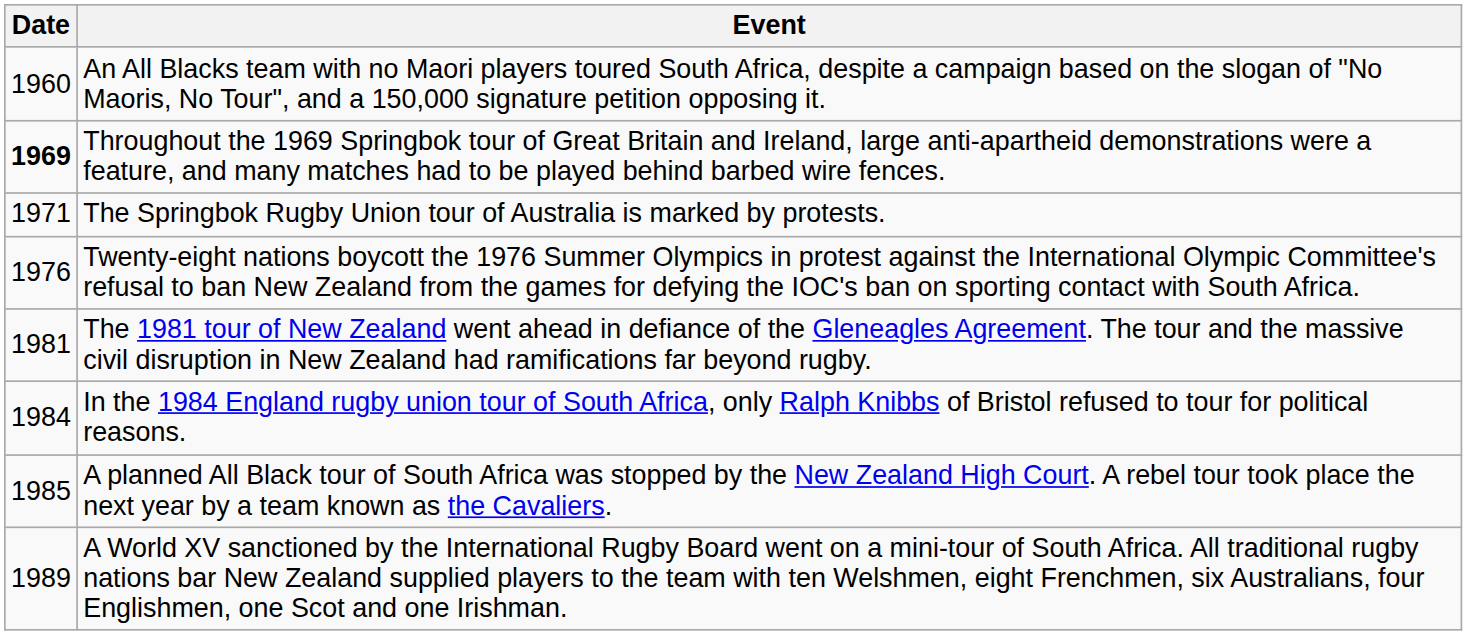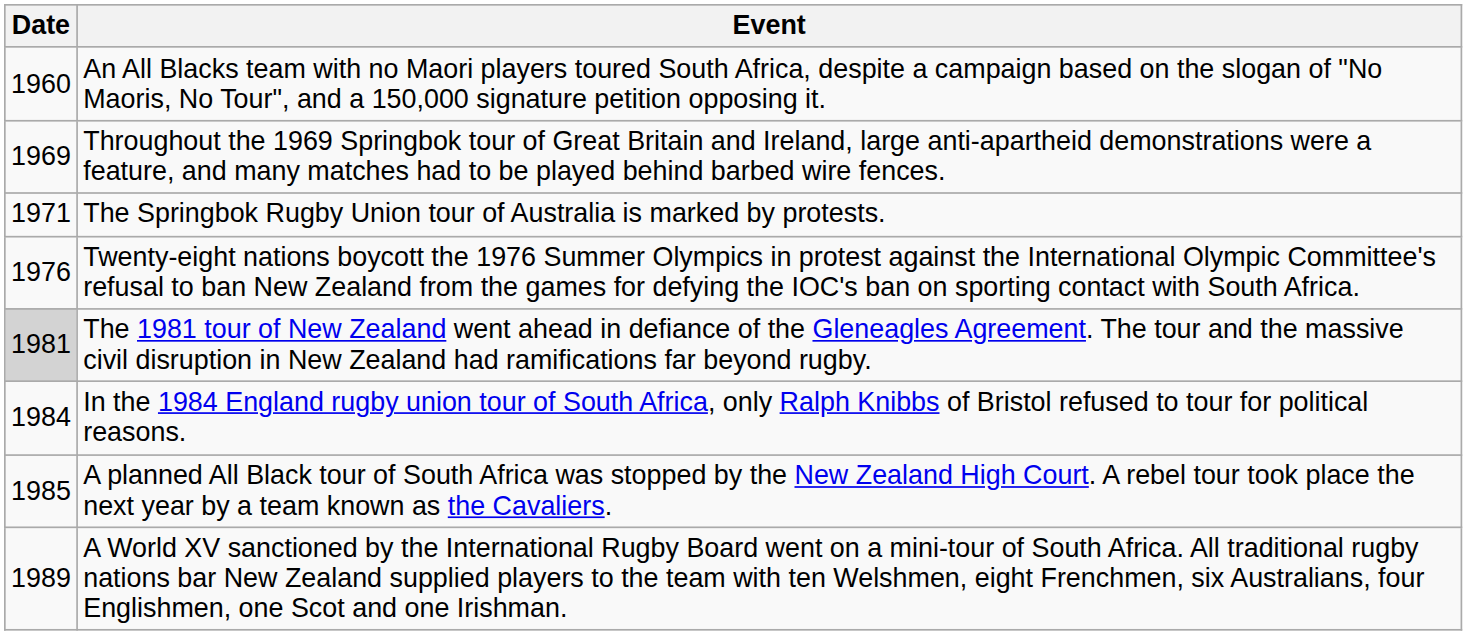row 3 | Date: bold -> normal
row 6 | Date: no background -> lightgrey background
